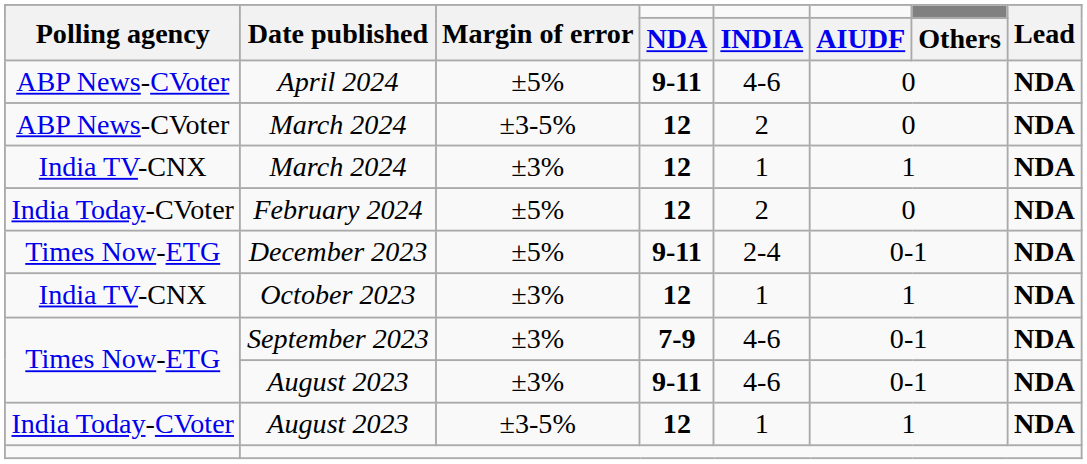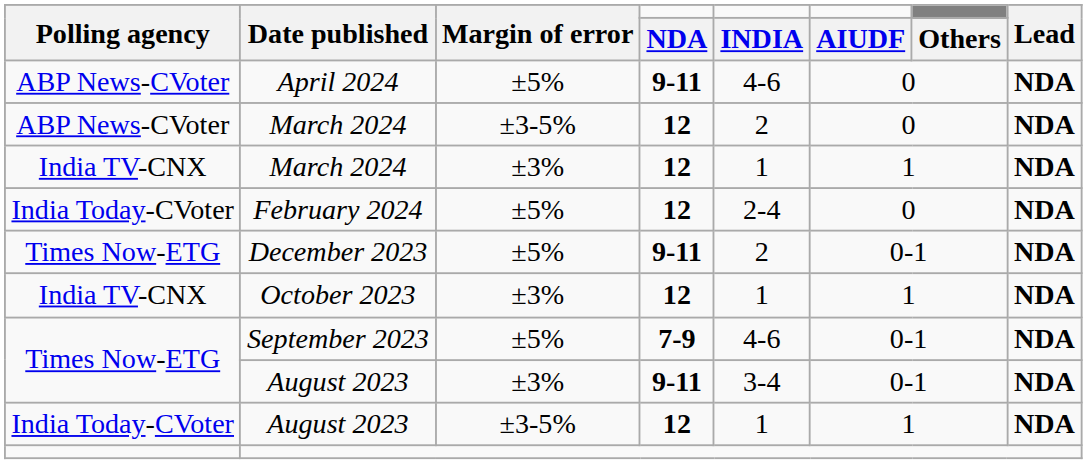February 2024 | INDIA: 2 -> 2-4
December 2023 | INDIA: 2-4 -> 2
September 2023 | Margin of error: ±3% -> ±5%
Times Now-ETG / August 2023 | INDIA: 4-6 -> 3-4
